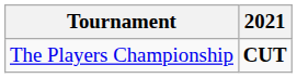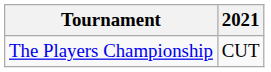The Players Championship | 2021: bold -> normal
